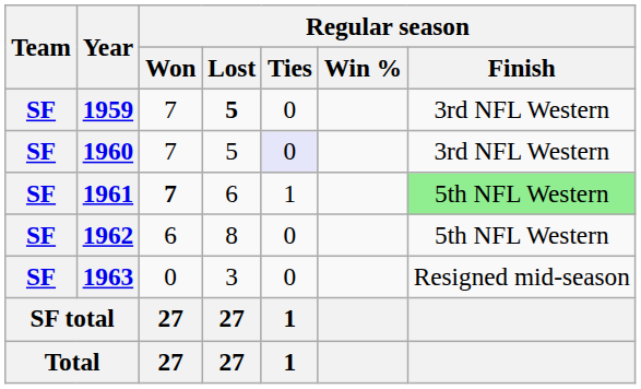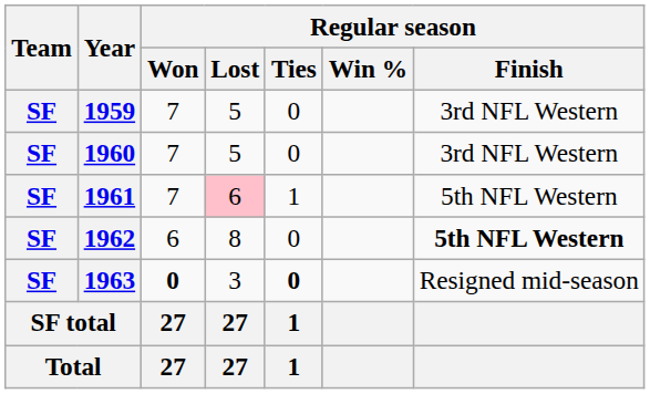1959 | Regular season / Lost: bold -> normal
1960 | Regular season / Ties: lavender background -> no background
1961 | Regular season / Won: bold -> normal
1961 | Regular season / Lost: no background -> pink background
1961 | Regular season / Finish: lightgreen background -> no background
1962 | Regular season / Finish: normal -> bold
1963 | Regular season / Won: normal -> bold
1963 | Regular season / Ties: normal -> bold
